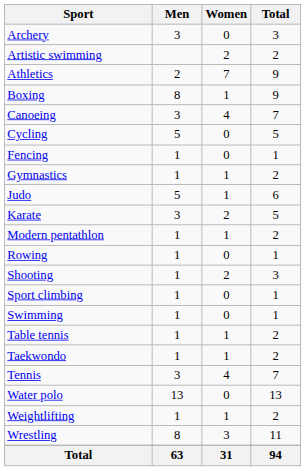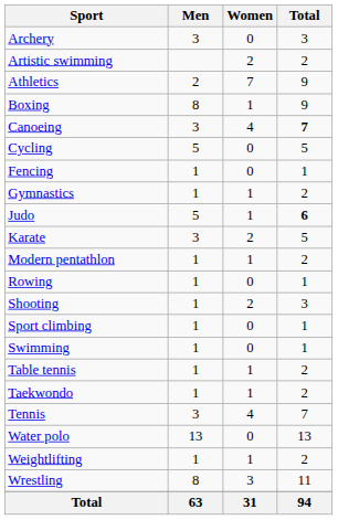Canoeing | Total: normal -> bold
Judo | Total: normal -> bold
